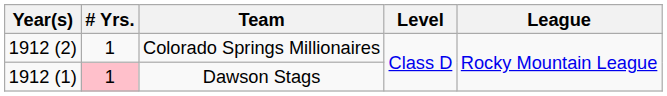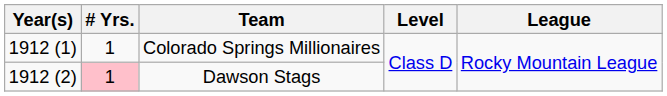Colorado Springs Millionaires | Year(s): 1912 (2) -> 1912 (1)
Dawson Stags | Year(s): 1912 (1) -> 1912 (2)
